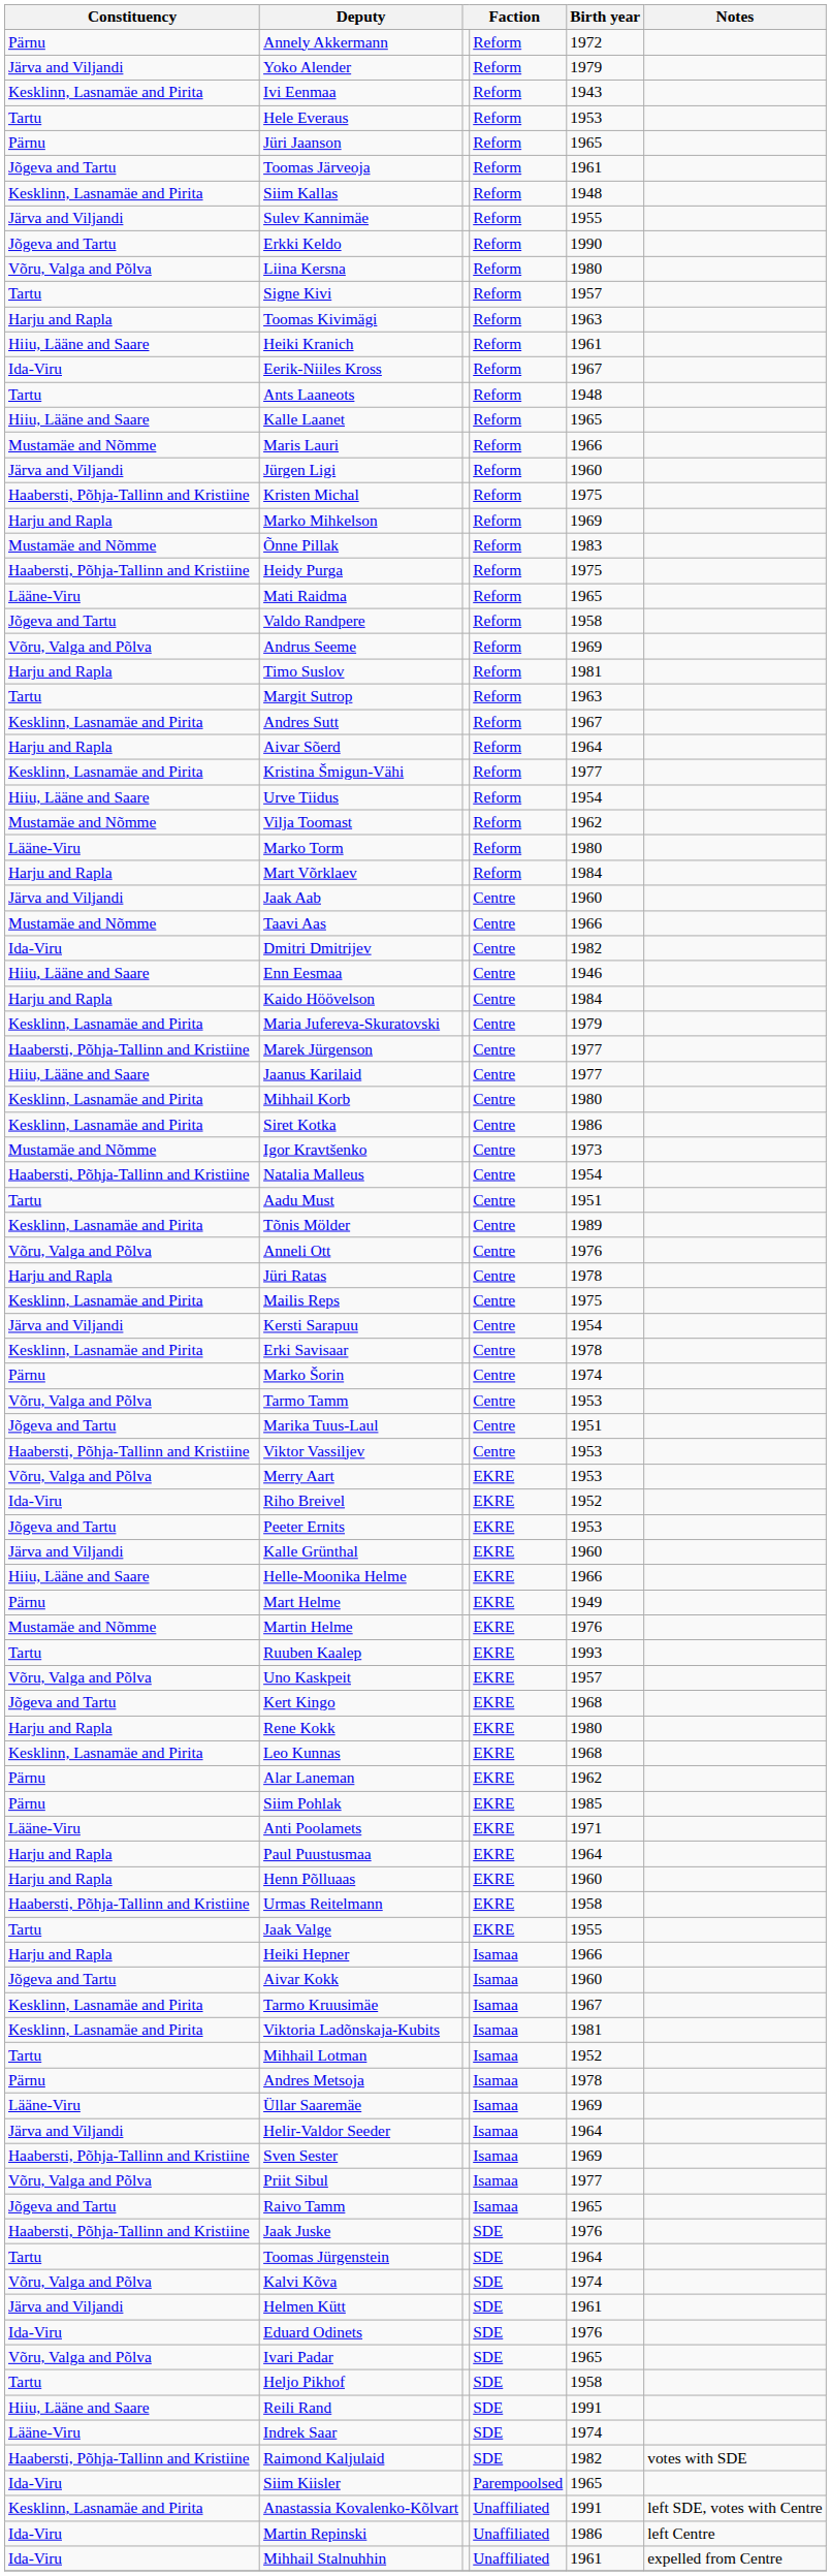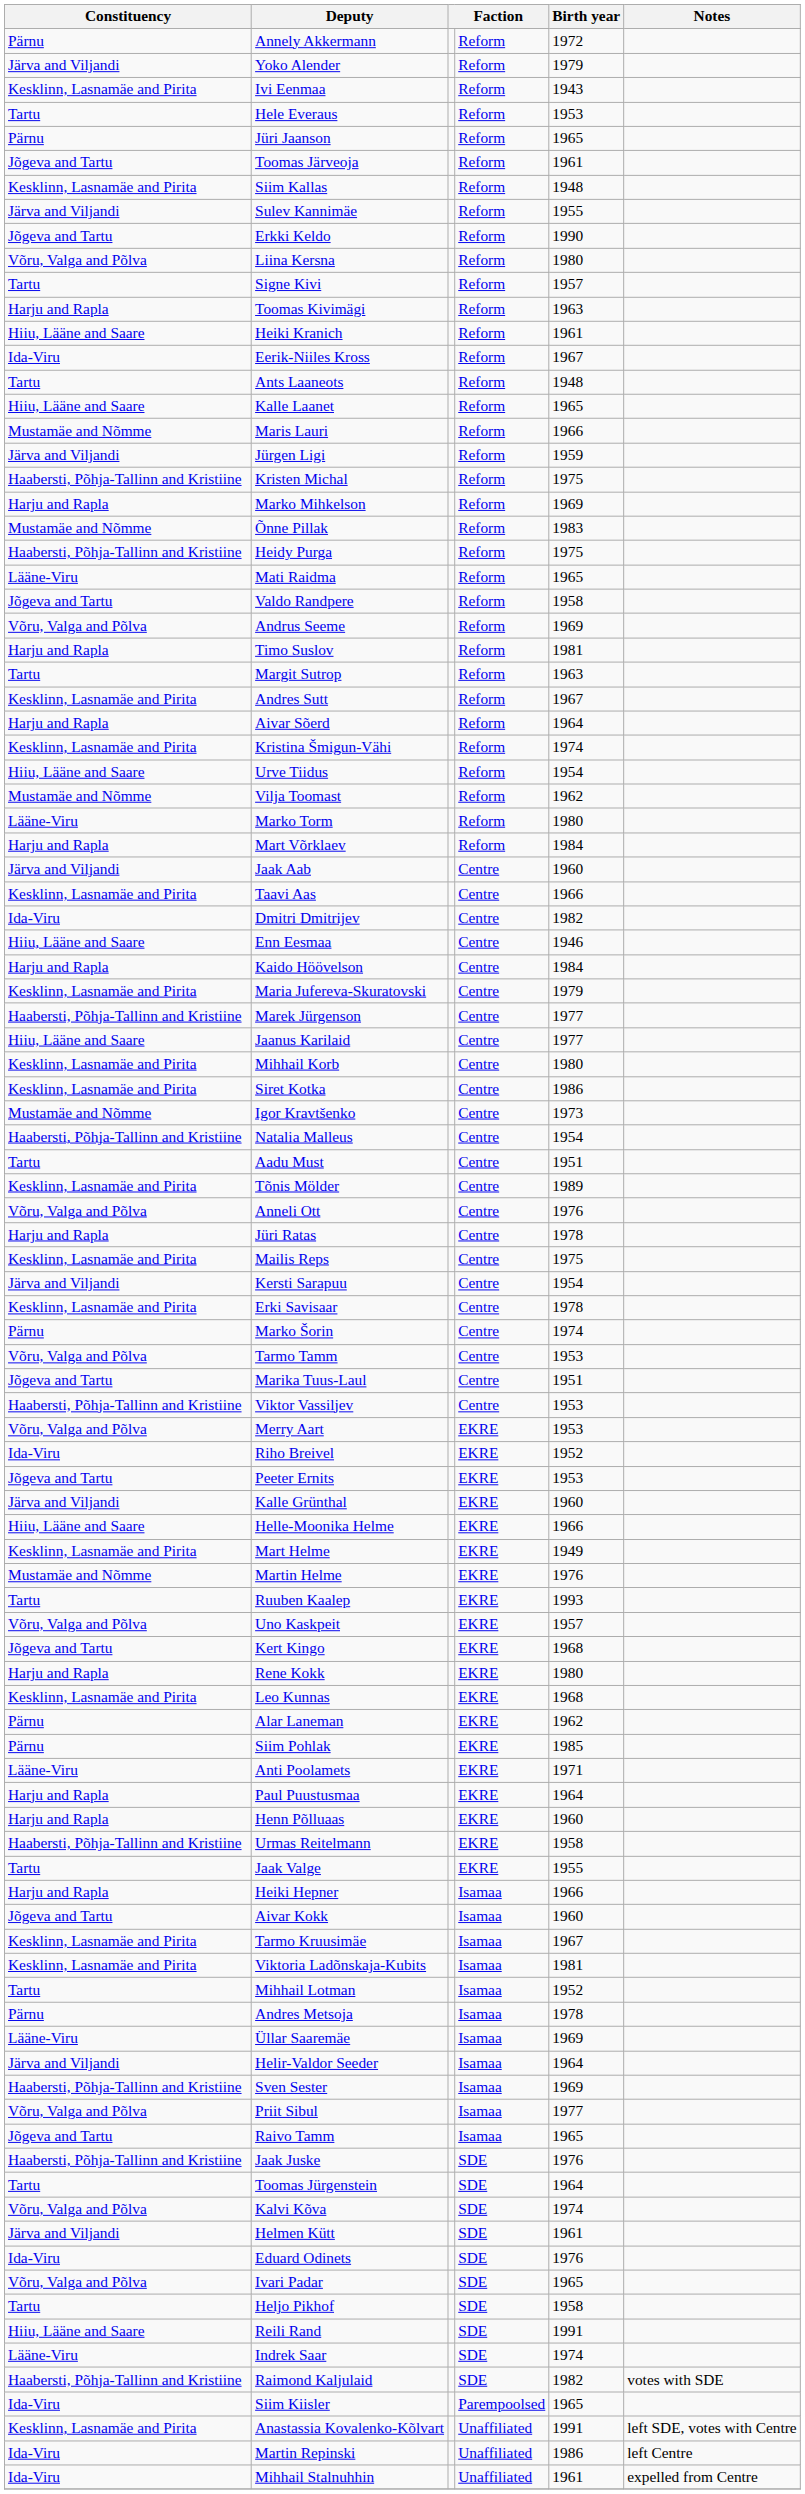Jürgen Ligi | Birth year: 1960 -> 1959
Kristina Šmigun-Vähi | Birth year: 1977 -> 1974
Taavi Aas | Constituency: Mustamäe and Nõmme -> Kesklinn, Lasnamäe and Pirita
Mart Helme | Constituency: Pärnu -> Kesklinn, Lasnamäe and Pirita
